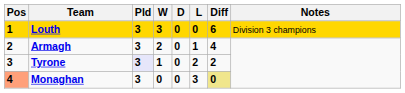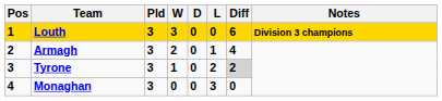Louth | Notes: normal -> bold
Tyrone | Pld: lavender background -> no background
Tyrone | Diff: no background -> lightgrey background
Monaghan | Pos: lightsalmon background -> no background
Monaghan | Diff: khaki background -> no background
